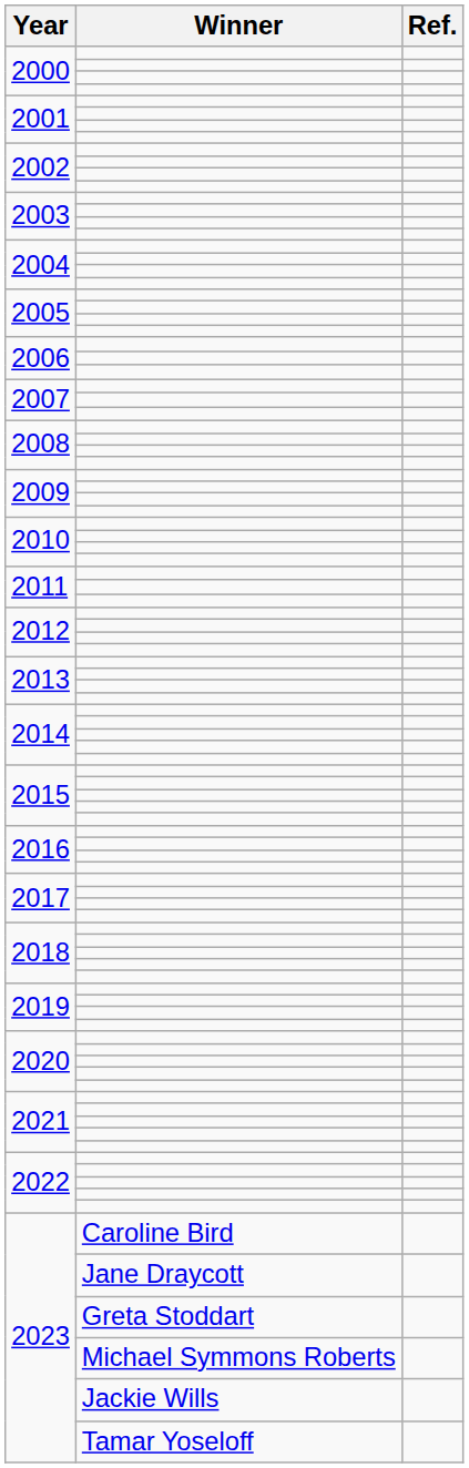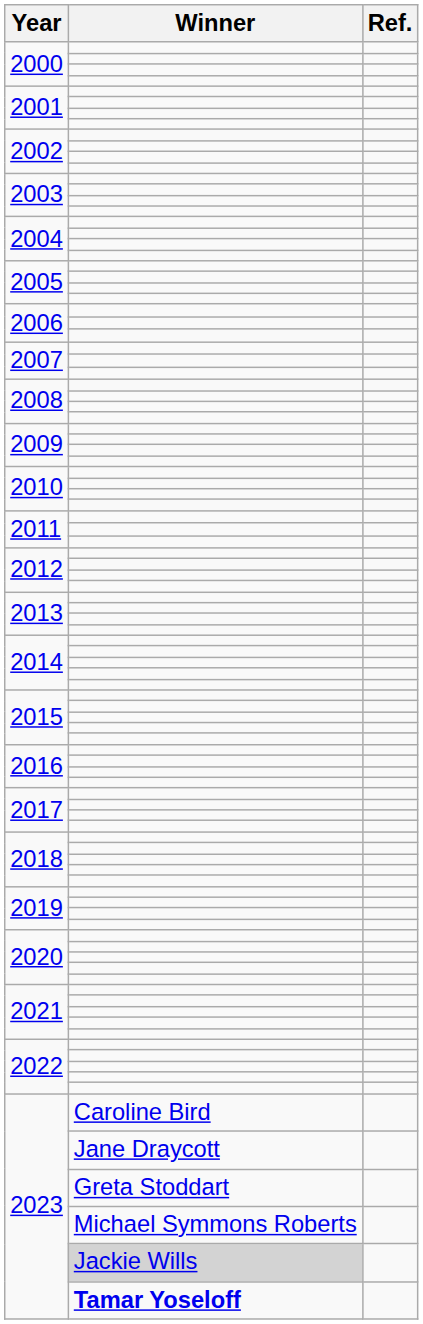2023 / Jackie Wills | Winner: no background -> lightgrey background
2023 / Tamar Yoseloff | Winner: normal -> bold
